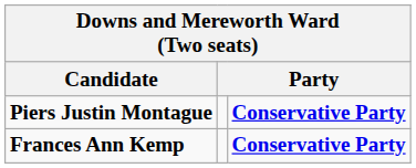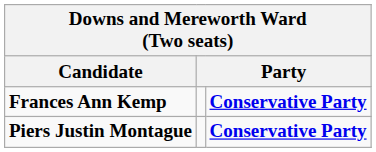rows swapped: Frances Ann Kemp <-> Piers Justin Montague
